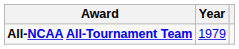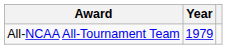row 2 | Award: bold -> normal
